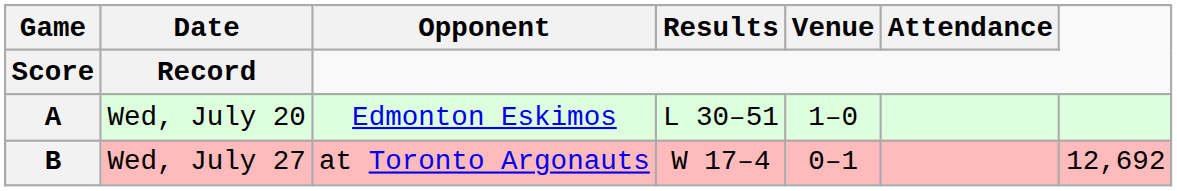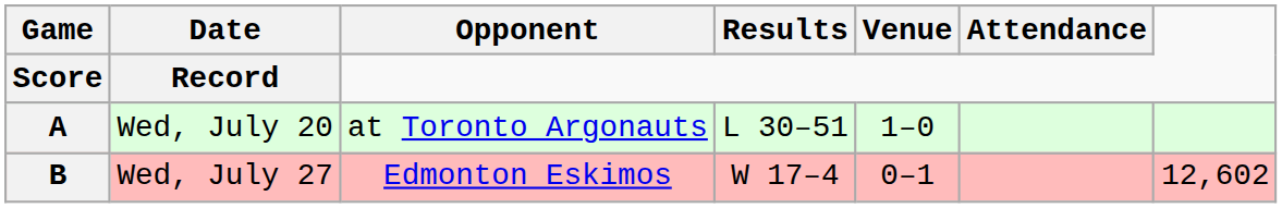A | Opponent: Edmonton Eskimos -> at Toronto Argonauts
B | Opponent: at Toronto Argonauts -> Edmonton Eskimos
B | column 7: 12,692 -> 12,602
